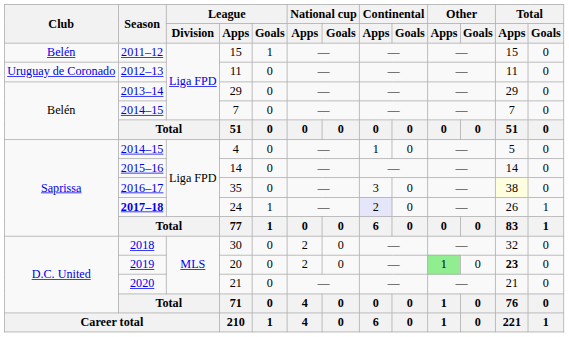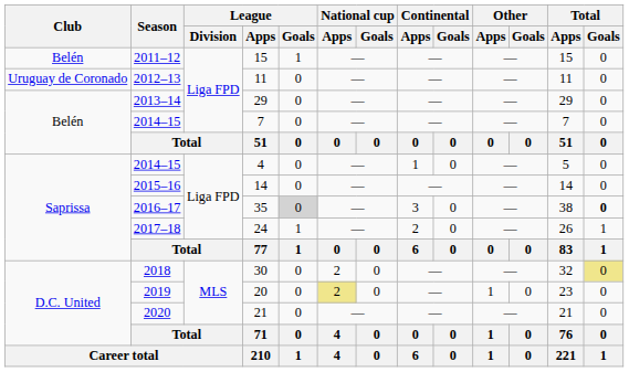35 | League / Goals: no background -> lightgrey background
35 | Total / Apps: lightyellow background -> no background
35 | Total / Goals: normal -> bold
24 | Season: bold -> normal
24 | Continental / Apps: lavender background -> no background
30 | Total / Goals: no background -> khaki background
20 | National cup / Apps: no background -> khaki background
20 | Other / Apps: lightgreen background -> no background
20 | Total / Apps: bold -> normal
